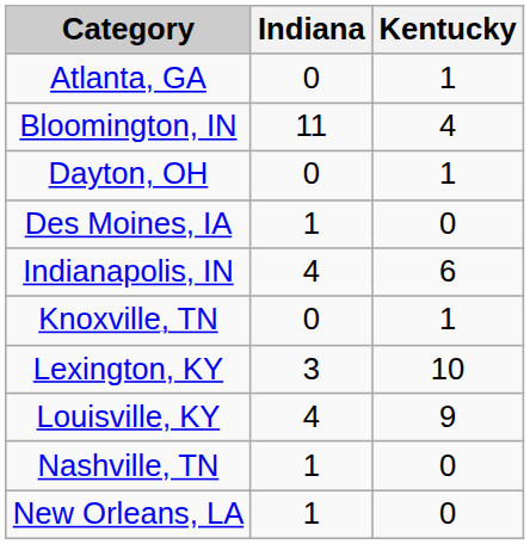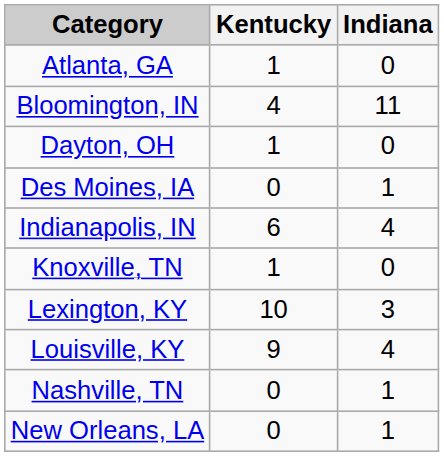columns swapped: Indiana <-> Kentucky
